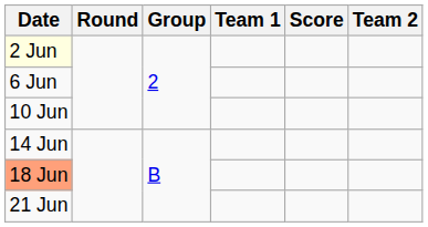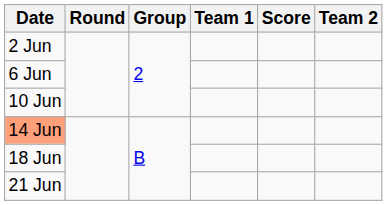2 Jun | Date: lightyellow background -> no background
14 Jun | Date: no background -> lightsalmon background
18 Jun | Date: lightsalmon background -> no background
